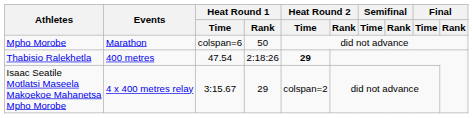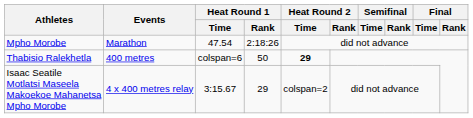Mpho Morobe | Heat Round 1 / Time: colspan=6 -> 47.54
Mpho Morobe | Heat Round 1 / Rank: 50 -> 2:18:26
Thabisio Ralekhetla | Heat Round 1 / Time: 47.54 -> colspan=6
Thabisio Ralekhetla | Heat Round 1 / Rank: 2:18:26 -> 50
